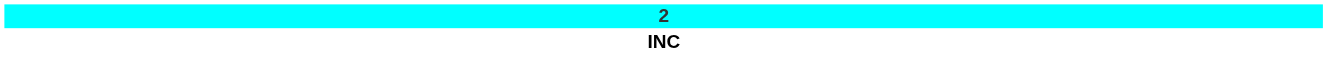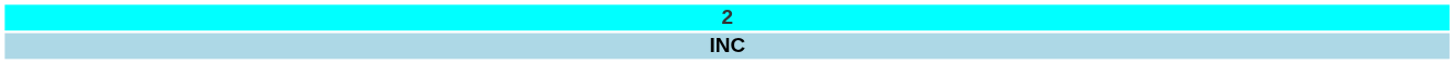row 2 | column 1: no background -> lightblue background
